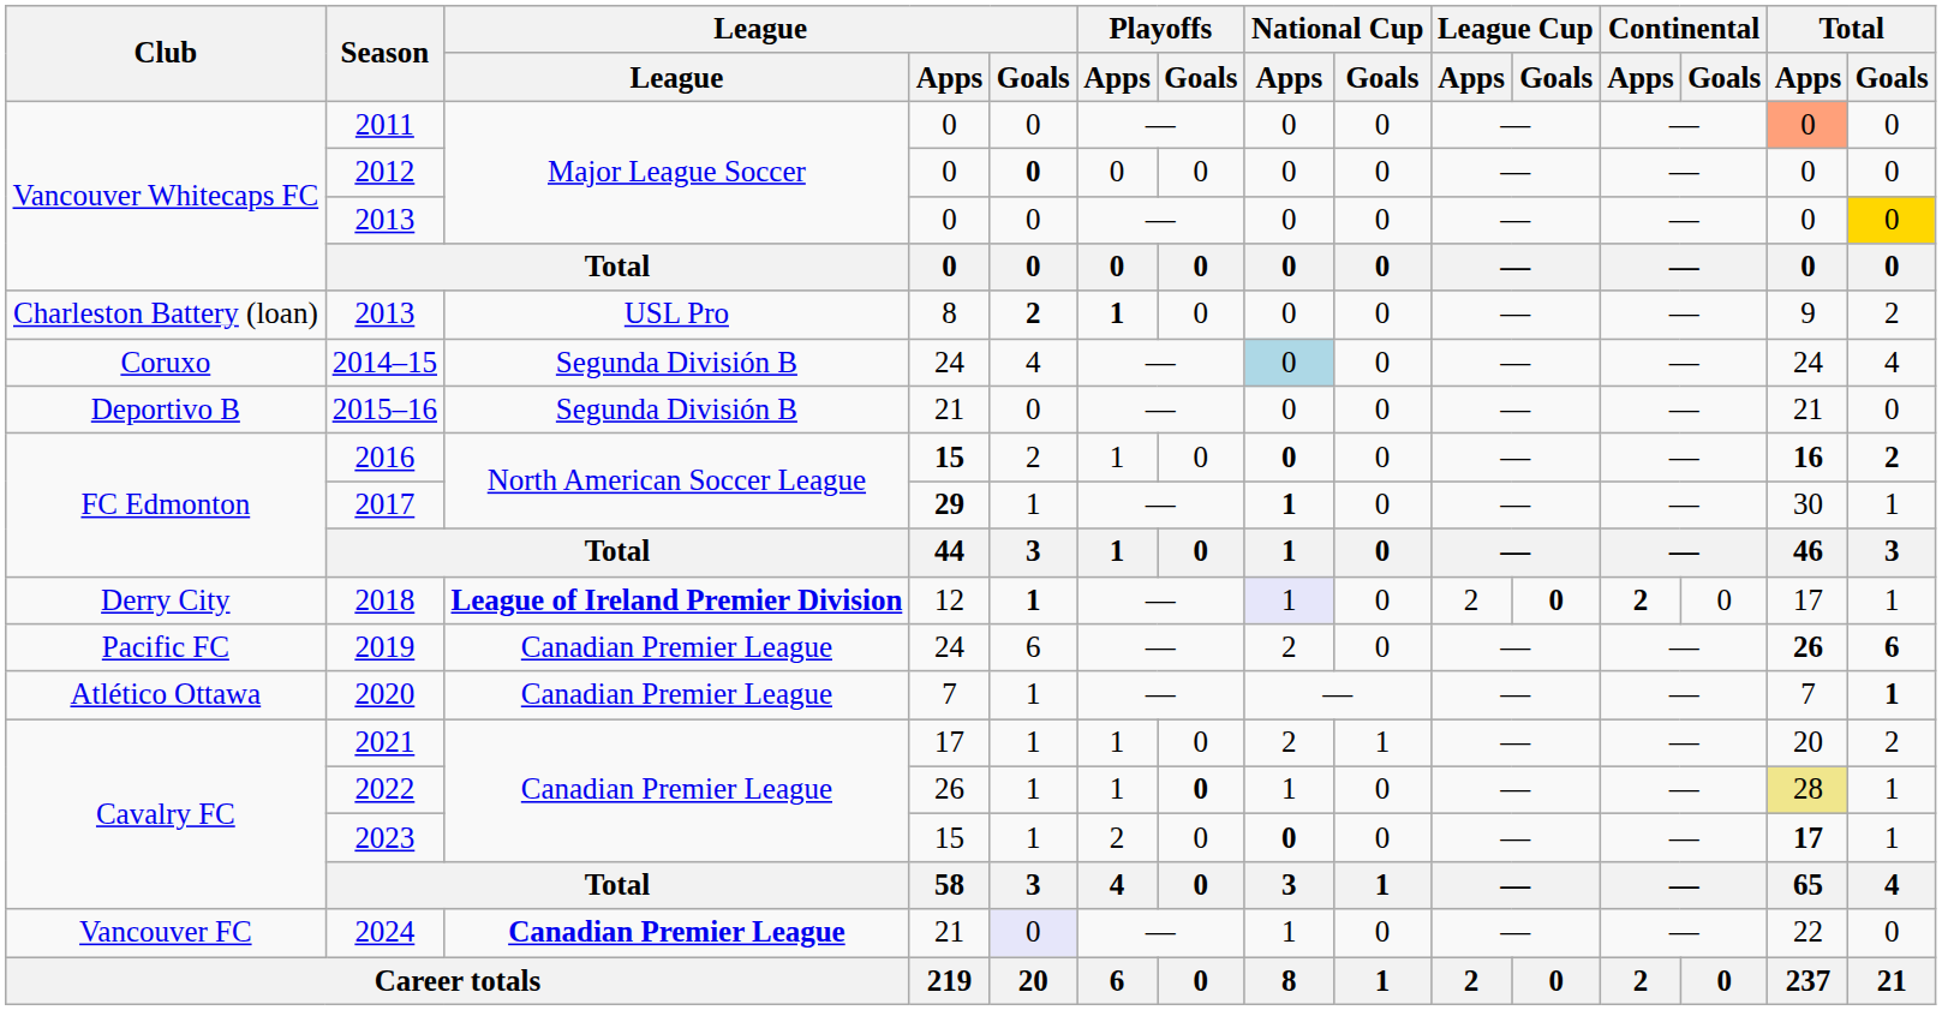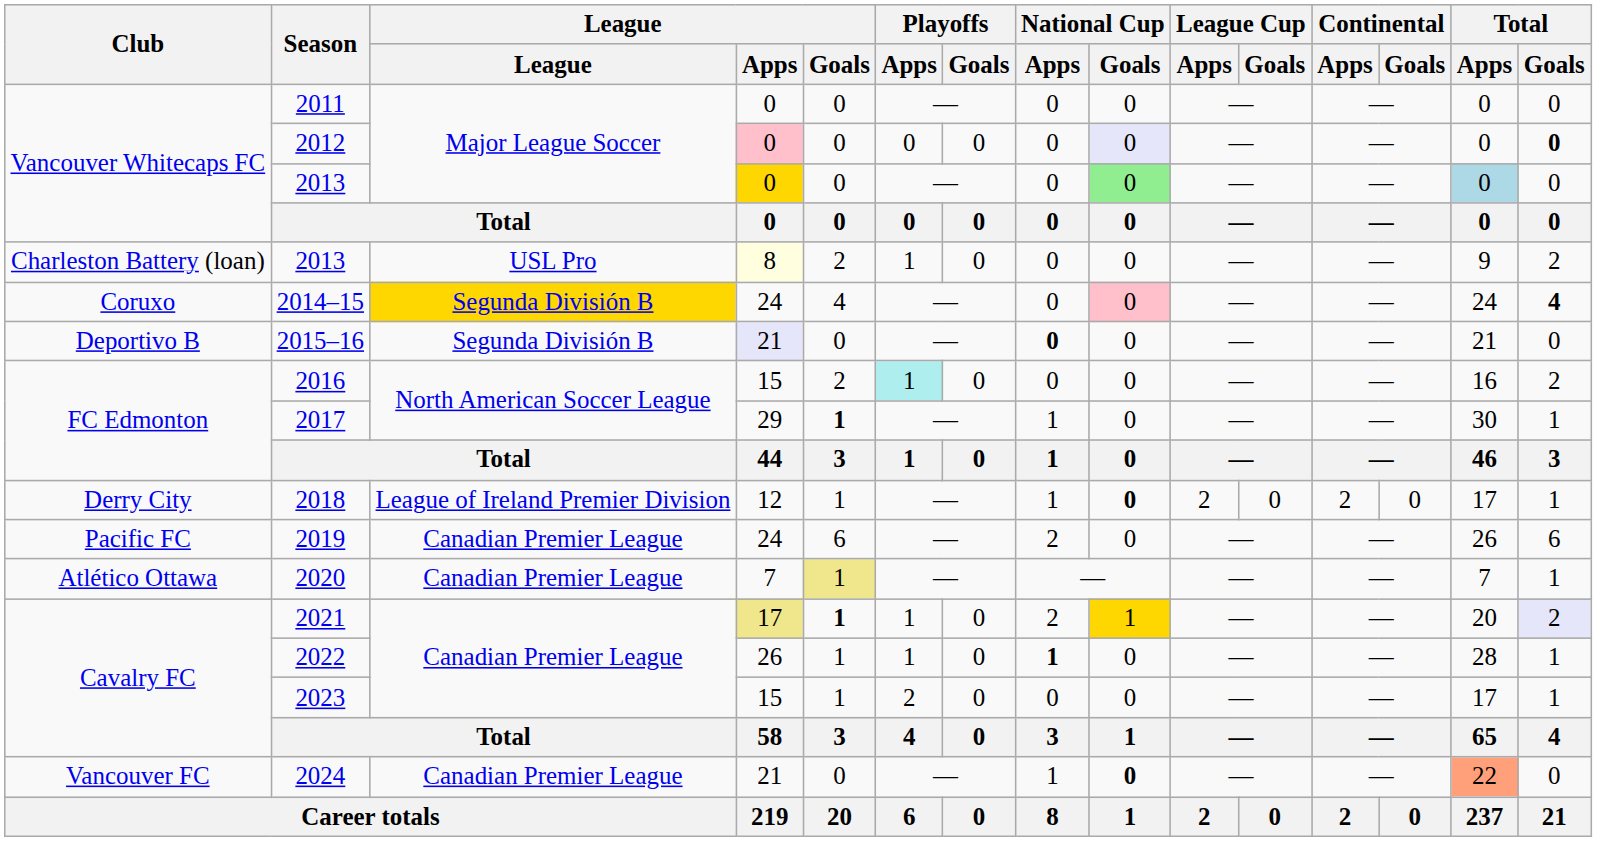2011 | Total / Apps: lightsalmon background -> no background
2012 | League / Apps: no background -> pink background
2012 | League / Goals: bold -> normal
2012 | National Cup / Goals: no background -> lavender background
2012 | Total / Goals: normal -> bold
Vancouver Whitecaps FC / 2013 | League / Apps: no background -> gold background
Vancouver Whitecaps FC / 2013 | National Cup / Goals: no background -> lightgreen background
Vancouver Whitecaps FC / 2013 | Total / Apps: no background -> lightblue background
Vancouver Whitecaps FC / 2013 | Total / Goals: gold background -> no background
Charleston Battery (loan) / 2013 | League / Apps: no background -> lightyellow background
Charleston Battery (loan) / 2013 | League / Goals: bold -> normal
Charleston Battery (loan) / 2013 | Playoffs / Apps: bold -> normal
2014–15 | League: no background -> gold background
2014–15 | National Cup / Apps: lightblue background -> no background
2014–15 | National Cup / Goals: no background -> pink background
2014–15 | Total / Goals: normal -> bold
2015–16 | League / Apps: no background -> lavender background
2015–16 | National Cup / Apps: normal -> bold
2016 | League / Apps: bold -> normal
2016 | Playoffs / Apps: no background -> paleturquoise background
2016 | National Cup / Apps: bold -> normal
2016 | Total / Apps: bold -> normal
2016 | Total / Goals: bold -> normal
2017 | League / Apps: bold -> normal
2017 | League / Goals: normal -> bold
2017 | National Cup / Apps: bold -> normal
2018 | League: bold -> normal
2018 | League / Goals: bold -> normal
2018 | National Cup / Apps: lavender background -> no background
2018 | National Cup / Goals: normal -> bold
2018 | League Cup / Goals: bold -> normal
2018 | Continental / Apps: bold -> normal
2019 | Total / Apps: bold -> normal
2019 | Total / Goals: bold -> normal
2020 | League / Goals: no background -> khaki background
2020 | Total / Goals: bold -> normal
2021 | League / Apps: no background -> khaki background
2021 | League / Goals: normal -> bold
2021 | National Cup / Goals: no background -> gold background
2021 | Total / Goals: no background -> lavender background
2022 | Playoffs / Goals: bold -> normal
2022 | National Cup / Apps: normal -> bold
2022 | Total / Apps: khaki background -> no background
2023 | National Cup / Apps: bold -> normal
2023 | Total / Apps: bold -> normal
2024 | League: bold -> normal
2024 | League / Goals: lavender background -> no background
2024 | National Cup / Goals: normal -> bold
2024 | Total / Apps: no background -> lightsalmon background
